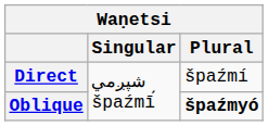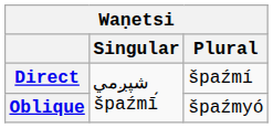Oblique | Plural: bold -> normal
